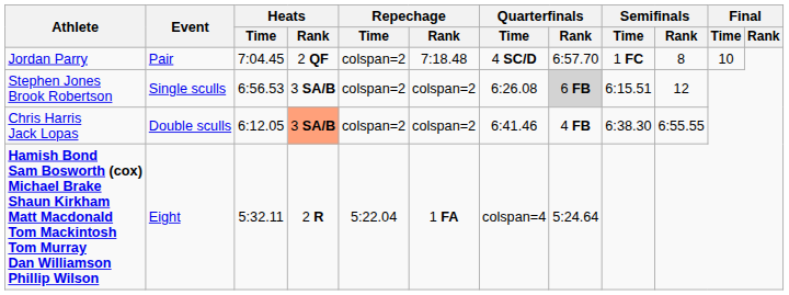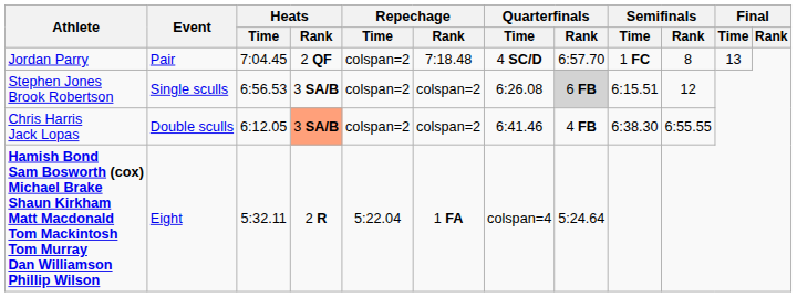Jordan Parry | Final / Time: 10 -> 13
